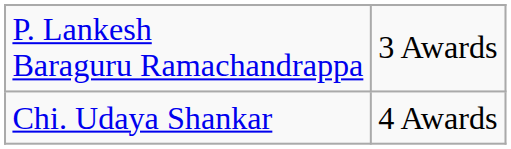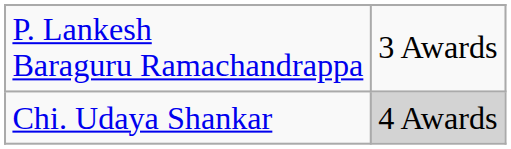Chi. Udaya Shankar | column 2: no background -> lightgrey background
